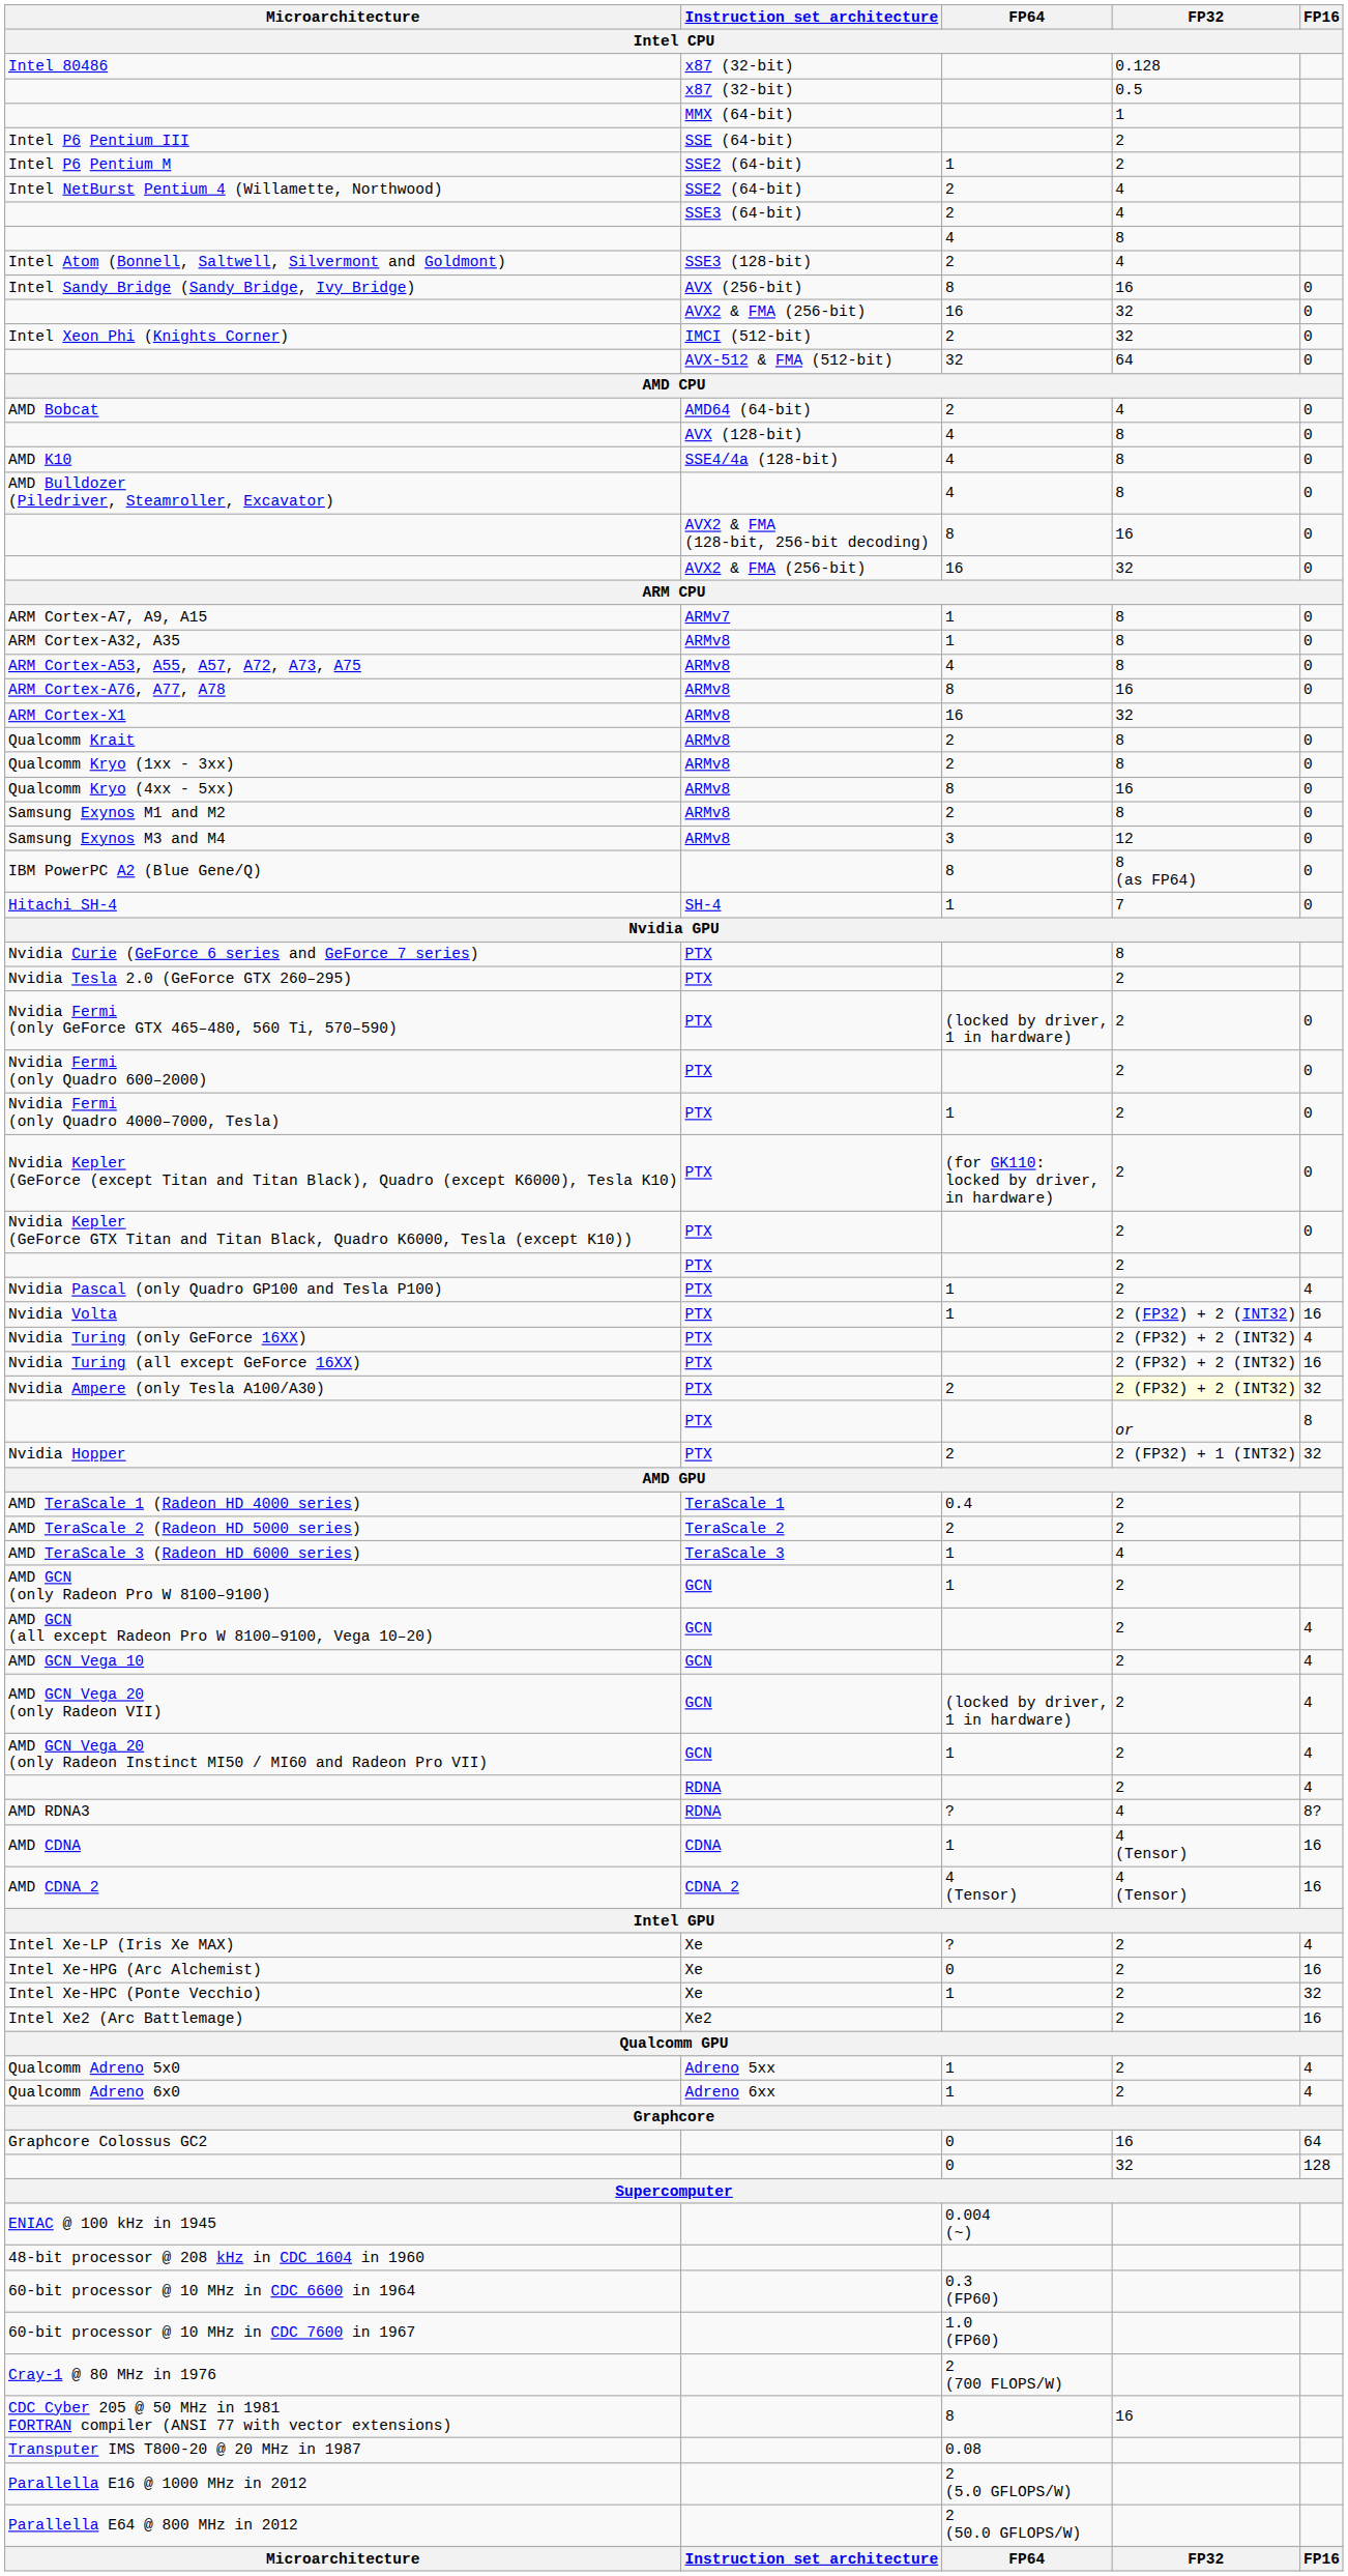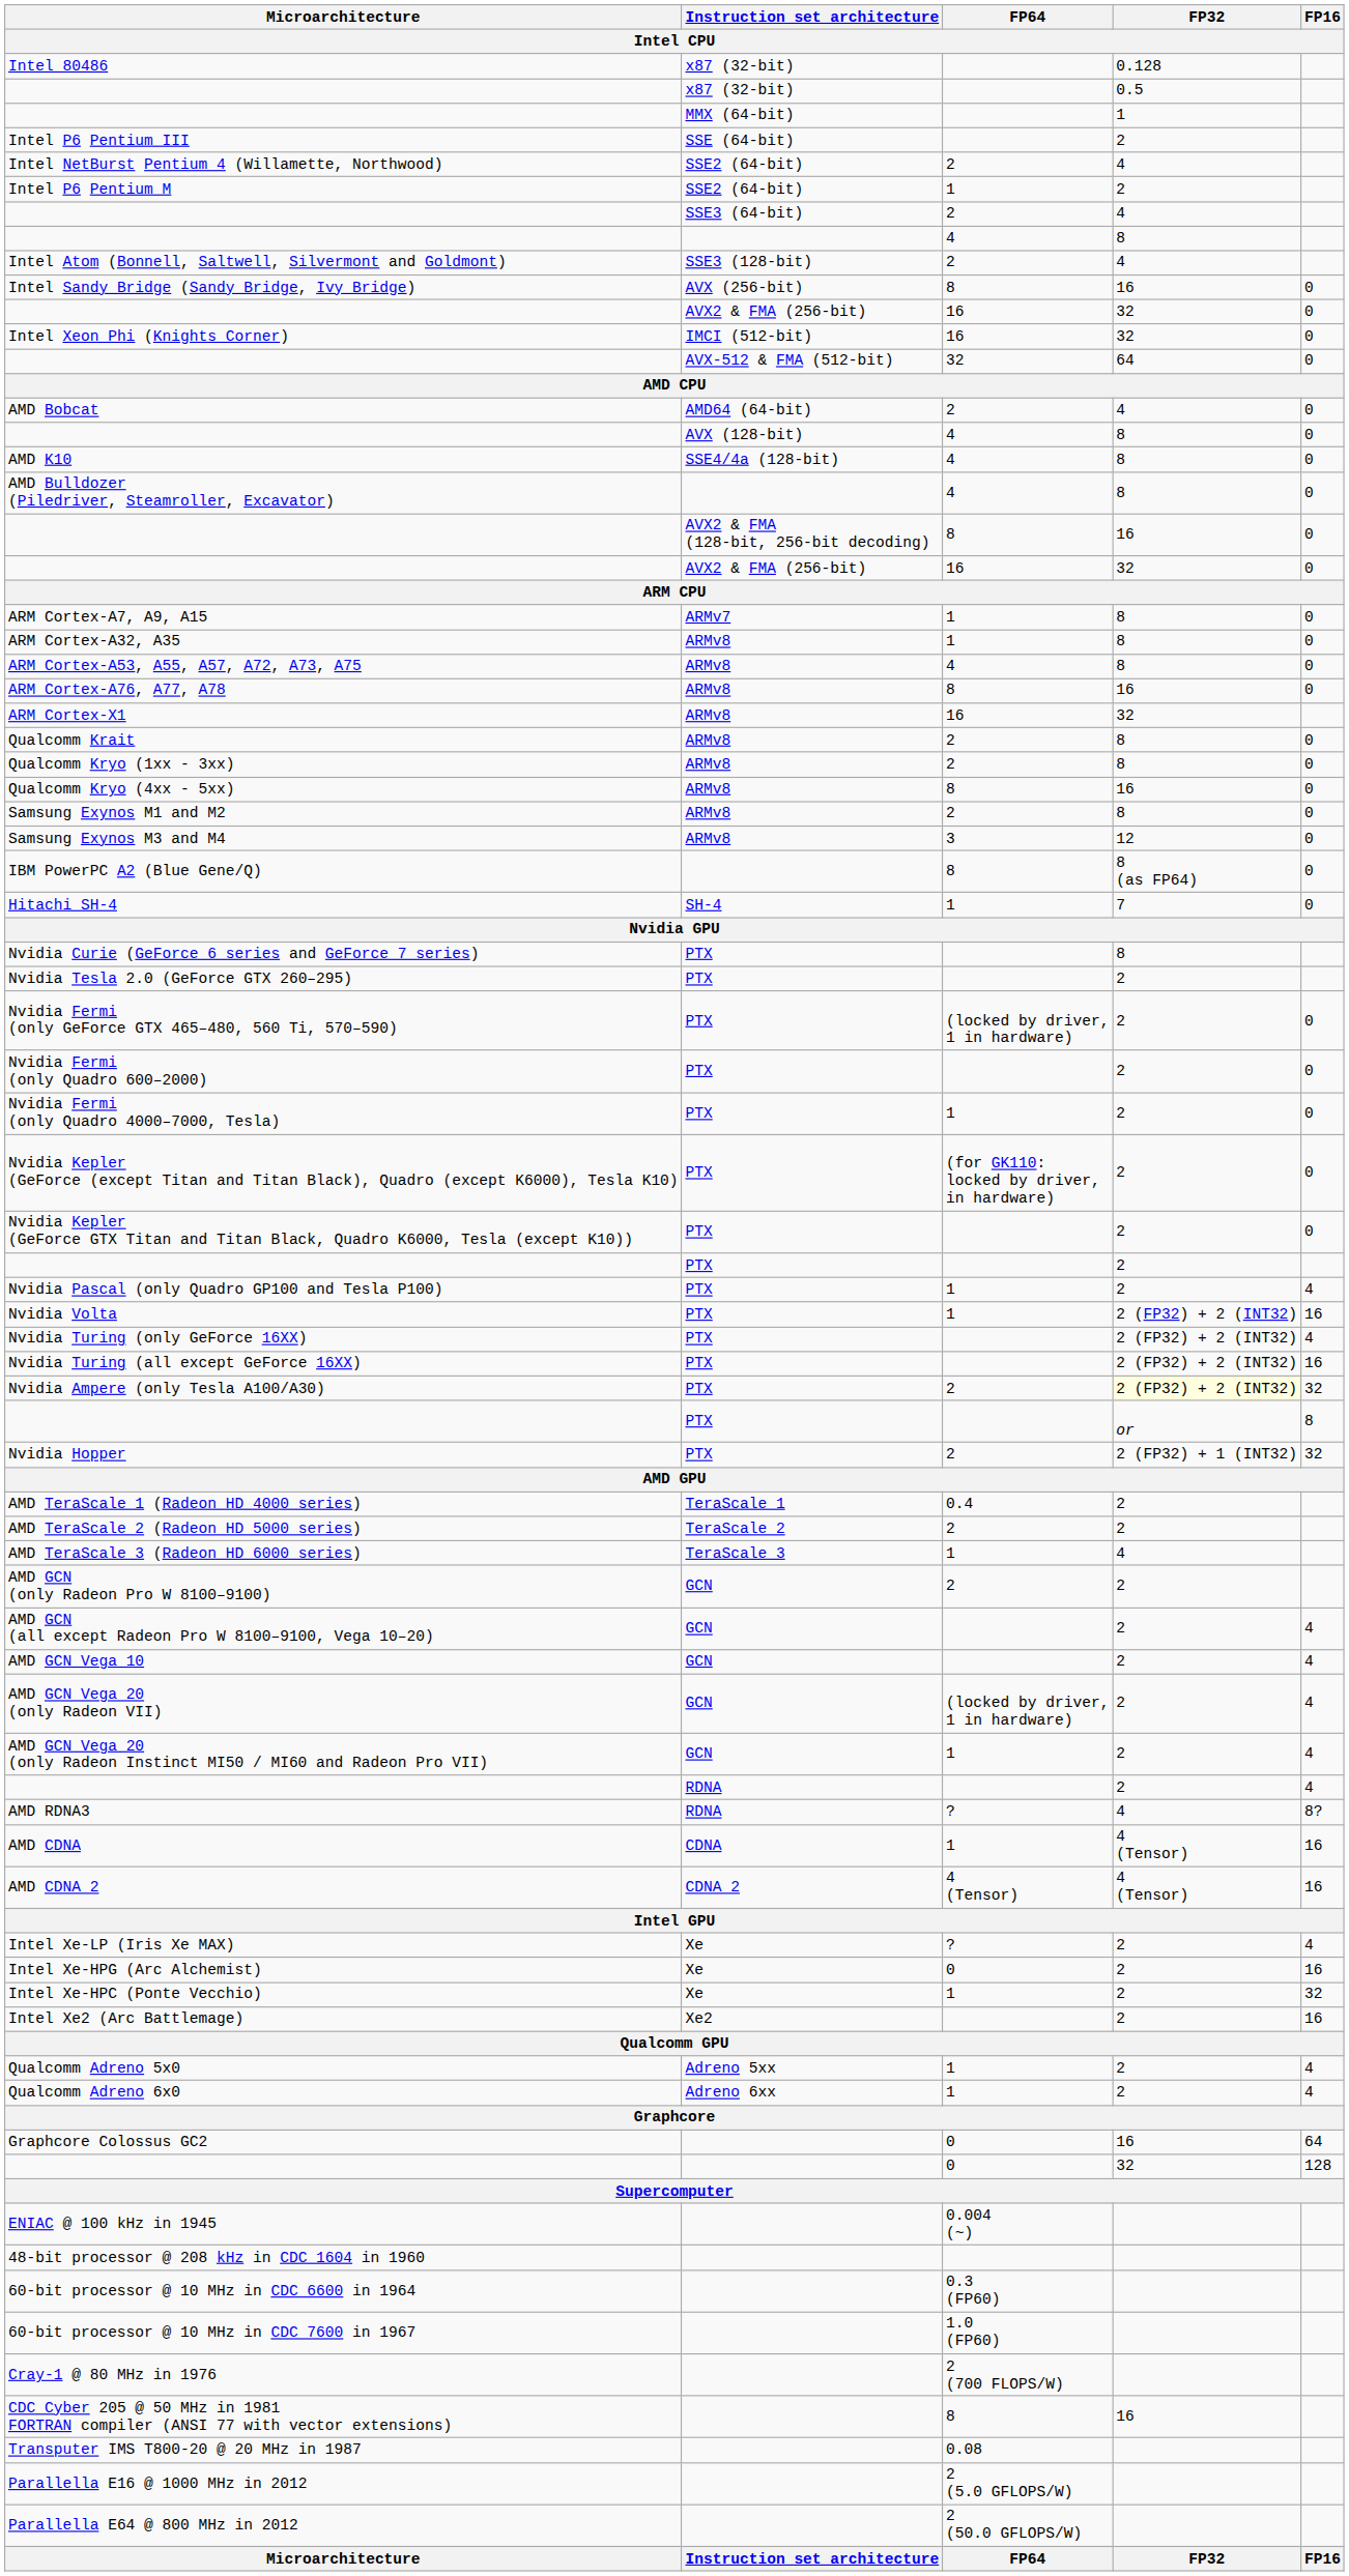rows swapped: Intel NetBurst Pentium 4 (Willamette, Northwood) <-> Intel P6 Pentium M
Intel Xeon Phi (Knights Corner) | FP64: 2 -> 16
AMD GCN (only Radeon Pro W 8100–9100) | FP64: 1 -> 2
